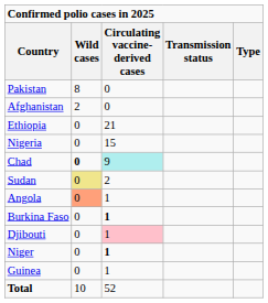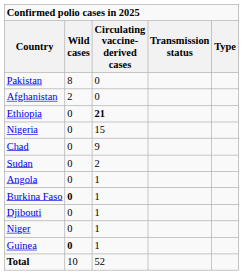Ethiopia | column 3: normal -> bold
Chad | column 2: bold -> normal
Chad | column 3: paleturquoise background -> no background
Sudan | column 2: khaki background -> no background
Angola | column 2: lightsalmon background -> no background
Burkina Faso | column 2: normal -> bold
Burkina Faso | column 3: bold -> normal
Djibouti | column 3: pink background -> no background
Niger | column 3: bold -> normal
Guinea | column 2: normal -> bold
